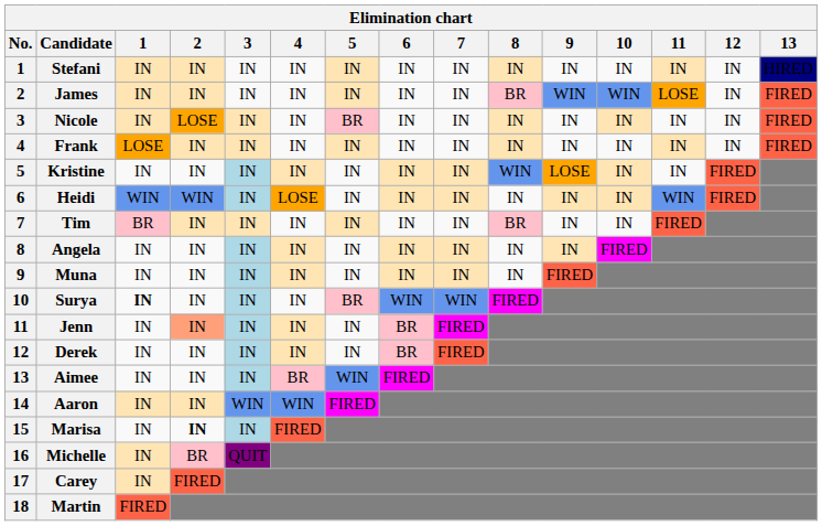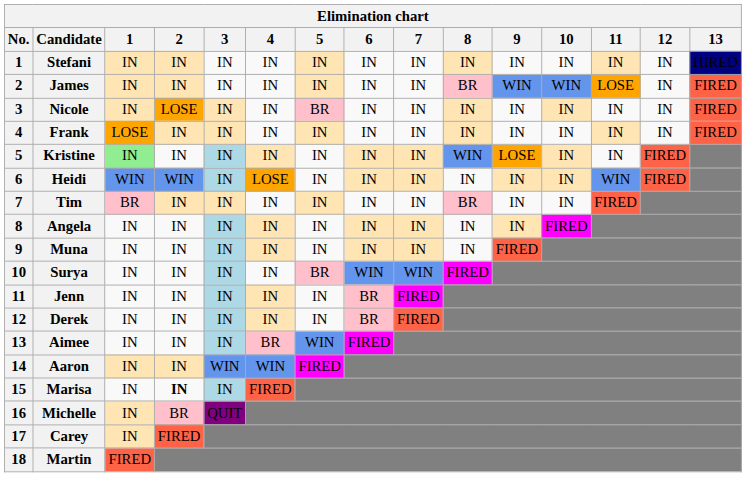Kristine | Elimination chart / 1: no background -> lightgreen background
Surya | Elimination chart / 1: bold -> normal
Jenn | Elimination chart / 2: lightsalmon background -> no background
